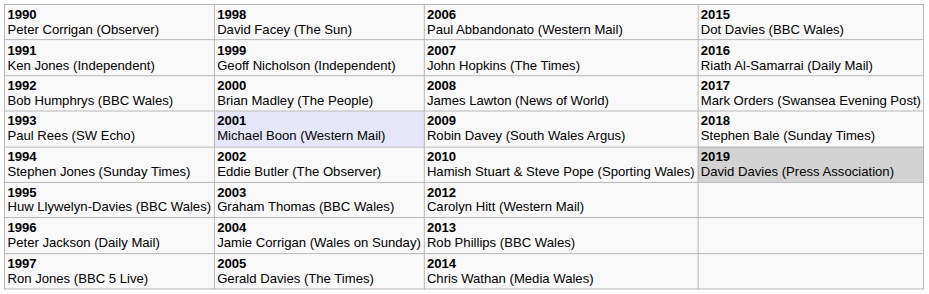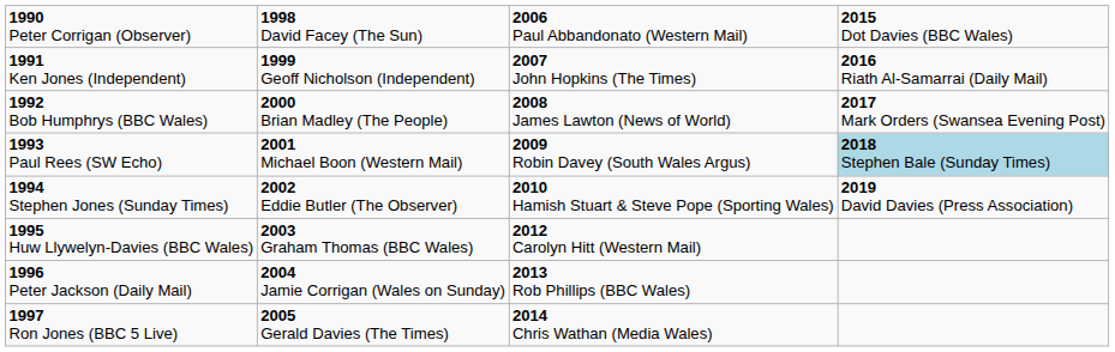1993 Paul Rees (SW Echo) | column 2: lavender background -> no background
1993 Paul Rees (SW Echo) | column 4: no background -> lightblue background
1994 Stephen Jones (Sunday Times) | column 4: lightgrey background -> no background
